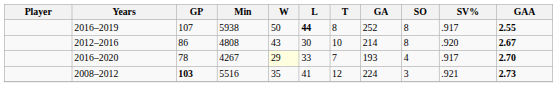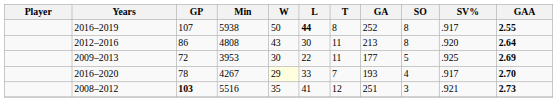2012–2016 | T: 10 -> 11
2012–2016 | GA: 214 -> 213
2012–2016 | GAA: 2.67 -> 2.64
+ row: 2009–2013 | 72 | 3953 | 30 | 22 | 11 | 177 | 5 | .925 | 2.69
2008–2012 | GA: 224 -> 251
